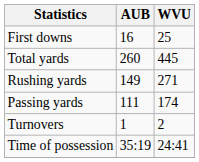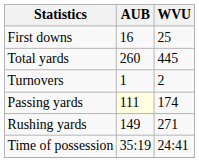rows swapped: Rushing yards <-> Turnovers
Passing yards | AUB: no background -> lightyellow background
